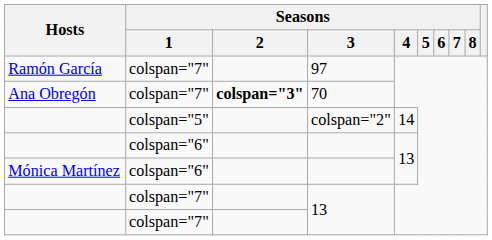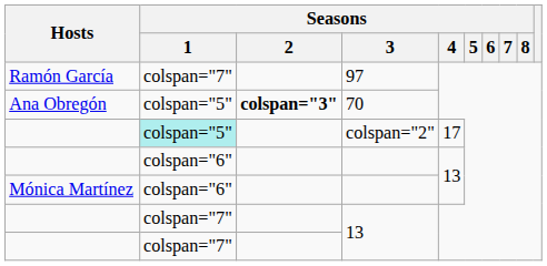70 | Seasons / 1: colspan="7" -> colspan="5"
colspan="2" | Seasons / 1: no background -> paleturquoise background
colspan="2" | Seasons / 4: 14 -> 17
